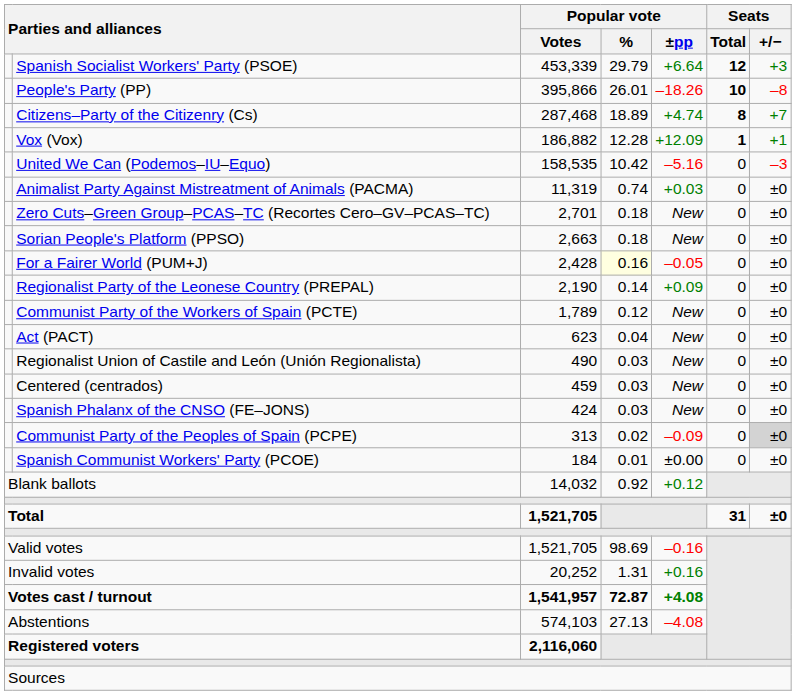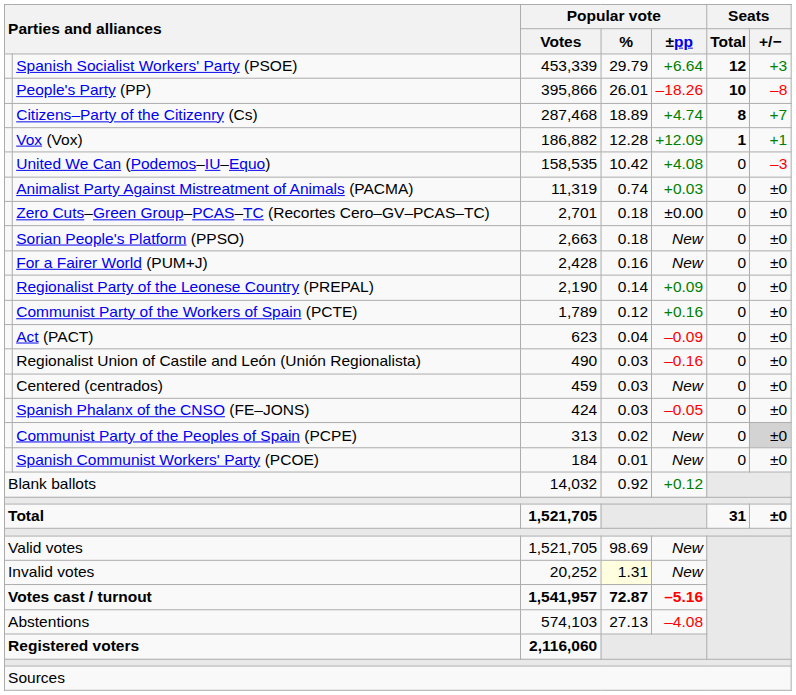United We Can (Podemos–IU–Equo) | Popular vote / ±pp: –5.16 -> +4.08
Zero Cuts–Green Group–PCAS–TC (Recortes Cero–GV–PCAS–TC) | Popular vote / ±pp: New -> ±0.00
For a Fairer World (PUM+J) | Popular vote / %: lightyellow background -> no background
For a Fairer World (PUM+J) | Popular vote / ±pp: –0.05 -> New
Communist Party of the Workers of Spain (PCTE) | Popular vote / ±pp: New -> +0.16
Act (PACT) | Popular vote / ±pp: New -> –0.09
Regionalist Union of Castile and León (Unión Regionalista) | Popular vote / ±pp: New -> –0.16
Spanish Phalanx of the CNSO (FE–JONS) | Popular vote / ±pp: New -> –0.05
Communist Party of the Peoples of Spain (PCPE) | Popular vote / ±pp: –0.09 -> New
Spanish Communist Workers' Party (PCOE) | Popular vote / ±pp: ±0.00 -> New
Valid votes | Popular vote / ±pp: –0.16 -> New
Invalid votes | Popular vote / %: no background -> lightyellow background
Invalid votes | Popular vote / ±pp: +0.16 -> New
Votes cast / turnout | Popular vote / ±pp: +4.08 -> –5.16
